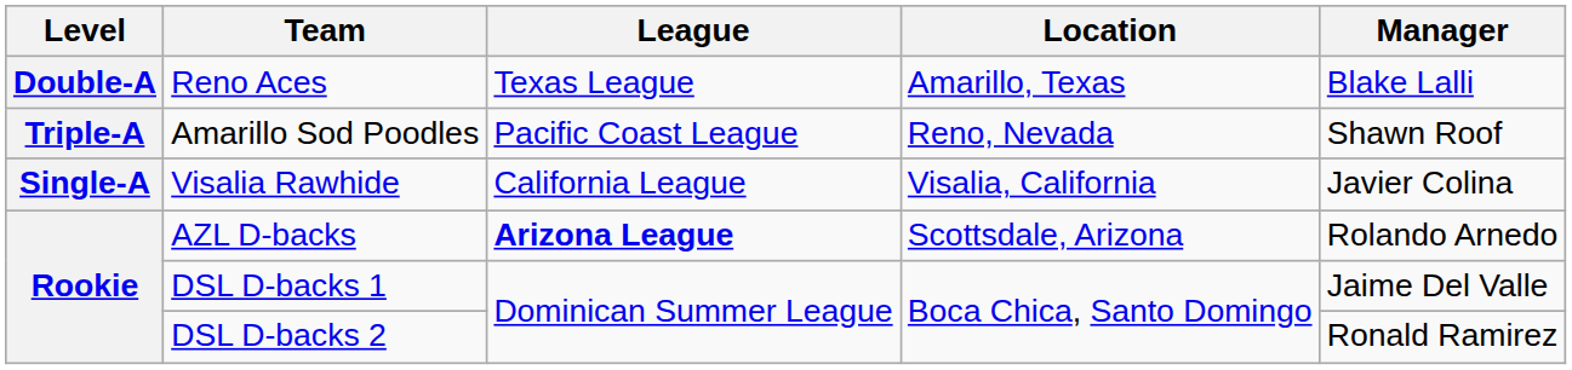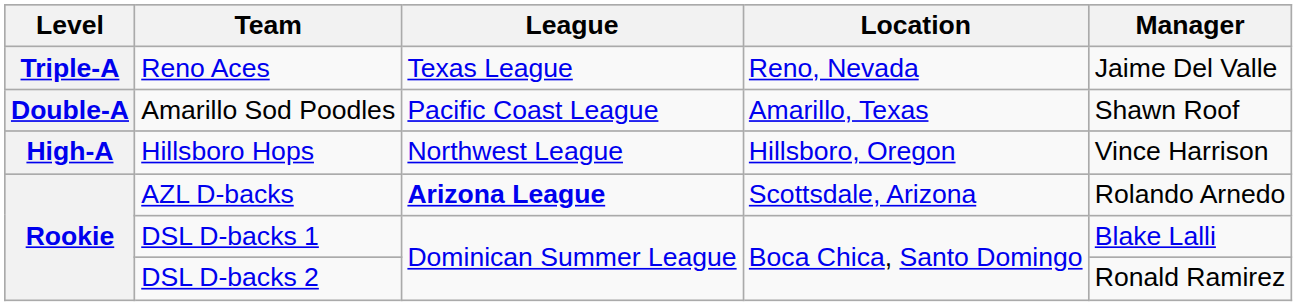Reno Aces | Level: Double-A -> Triple-A
Reno Aces | Location: Amarillo, Texas -> Reno, Nevada
Reno Aces | Manager: Blake Lalli -> Jaime Del Valle
Amarillo Sod Poodles | Level: Triple-A -> Double-A
Amarillo Sod Poodles | Location: Reno, Nevada -> Amarillo, Texas
+ row: High-A | Hillsboro Hops | Northwest League | Hillsboro, Oregon | Vince Harrison
- row: Single-A | Visalia Rawhide | California League | Visalia, California | Javier Colina
DSL D-backs 1 | Manager: Jaime Del Valle -> Blake Lalli
